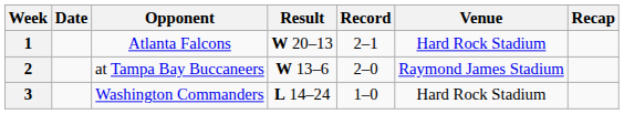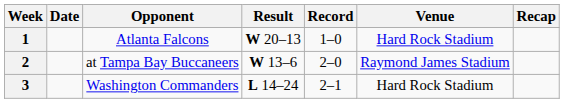1 | Record: 2–1 -> 1–0
3 | Record: 1–0 -> 2–1
